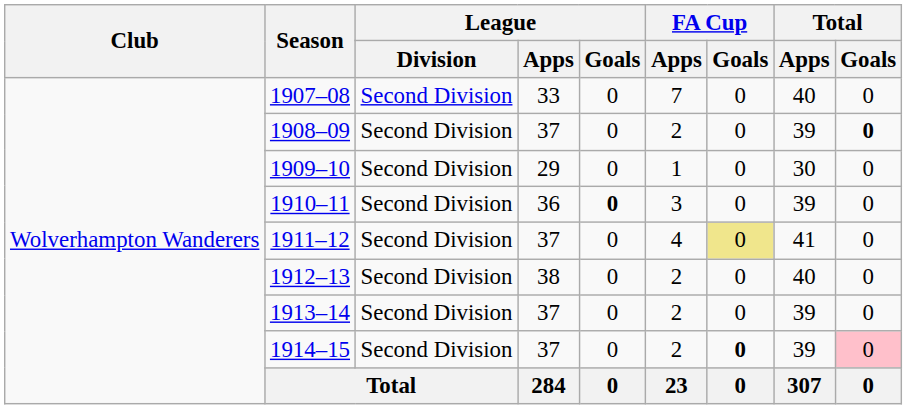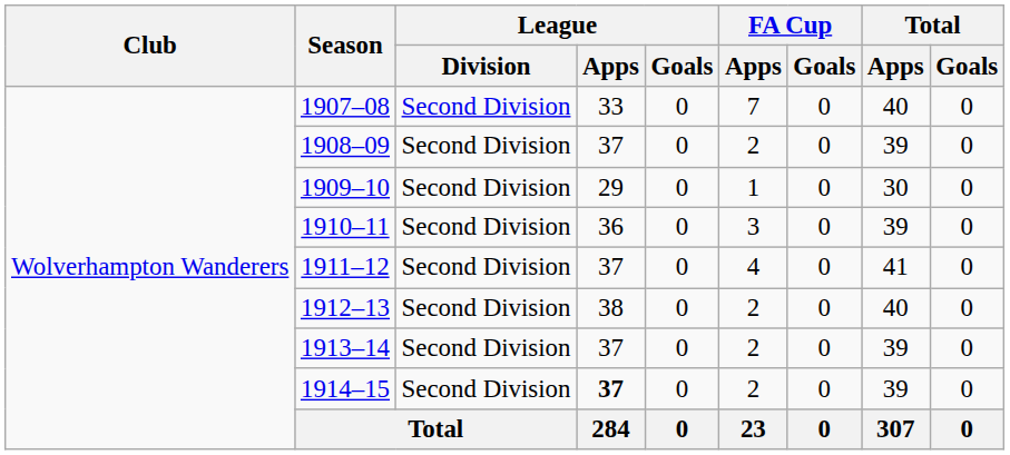1908–09 | Total / Goals: bold -> normal
1910–11 | League / Goals: bold -> normal
1911–12 | FA Cup / Goals: khaki background -> no background
1914–15 | League / Apps: normal -> bold
1914–15 | FA Cup / Goals: bold -> normal
1914–15 | Total / Goals: pink background -> no background
